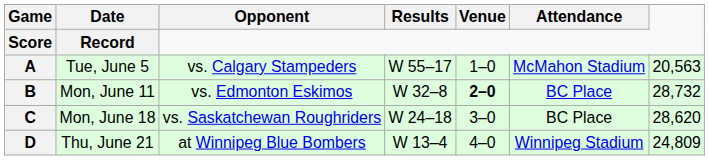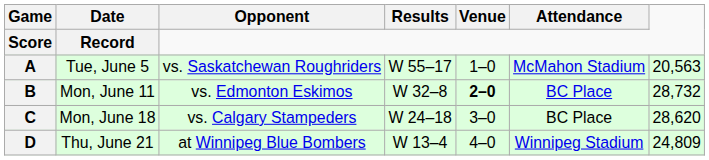A | Opponent: vs. Calgary Stampeders -> vs. Saskatchewan Roughriders
C | Opponent: vs. Saskatchewan Roughriders -> vs. Calgary Stampeders
